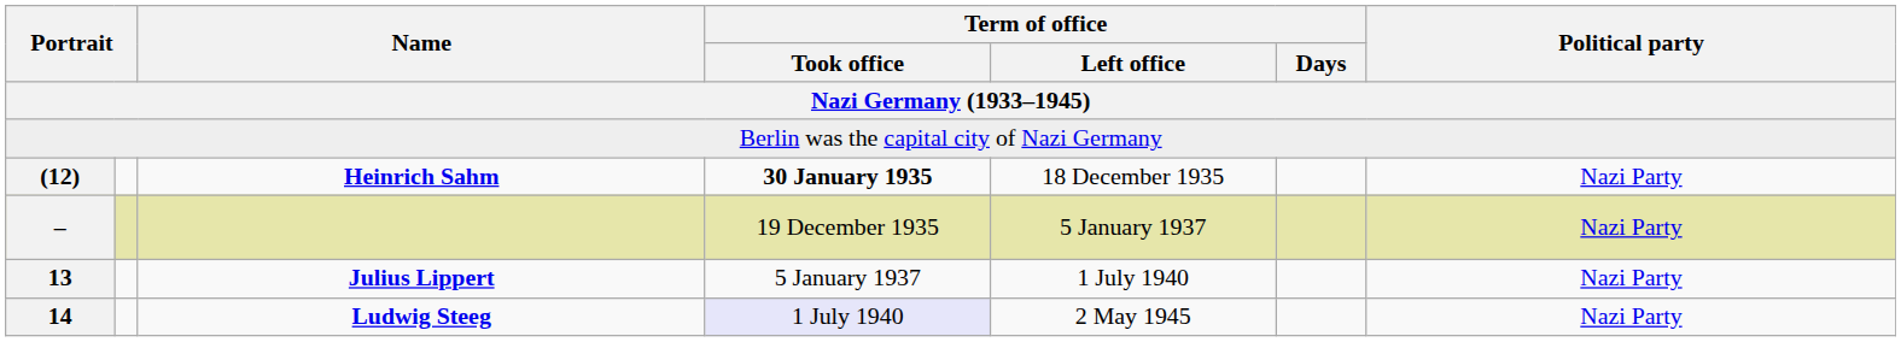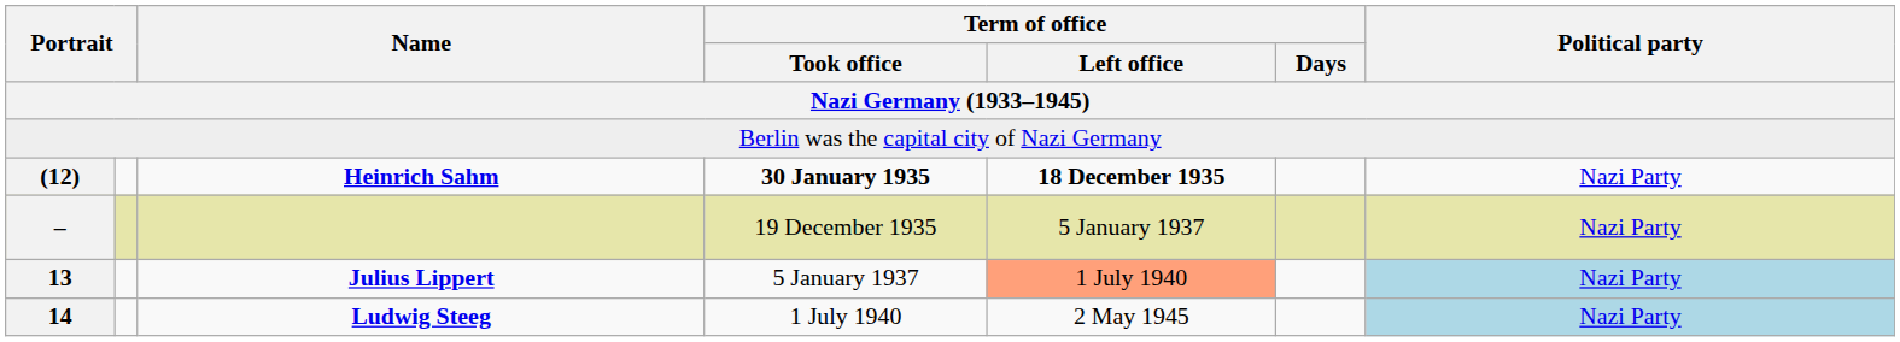Heinrich Sahm | Term of office / Left office: normal -> bold
Julius Lippert | Term of office / Left office: no background -> lightsalmon background
Julius Lippert | Political party: no background -> lightblue background
Ludwig Steeg | Term of office / Took office: lavender background -> no background
Ludwig Steeg | Political party: no background -> lightblue background
